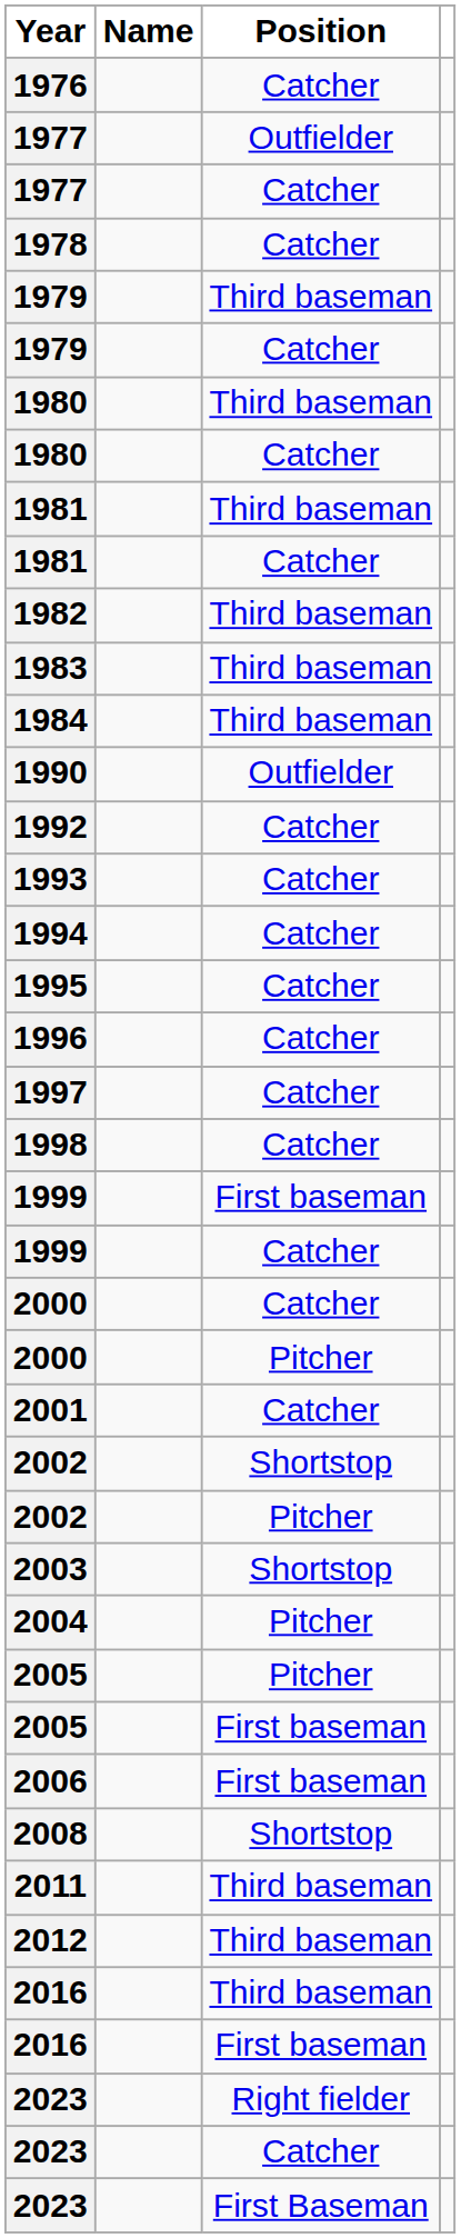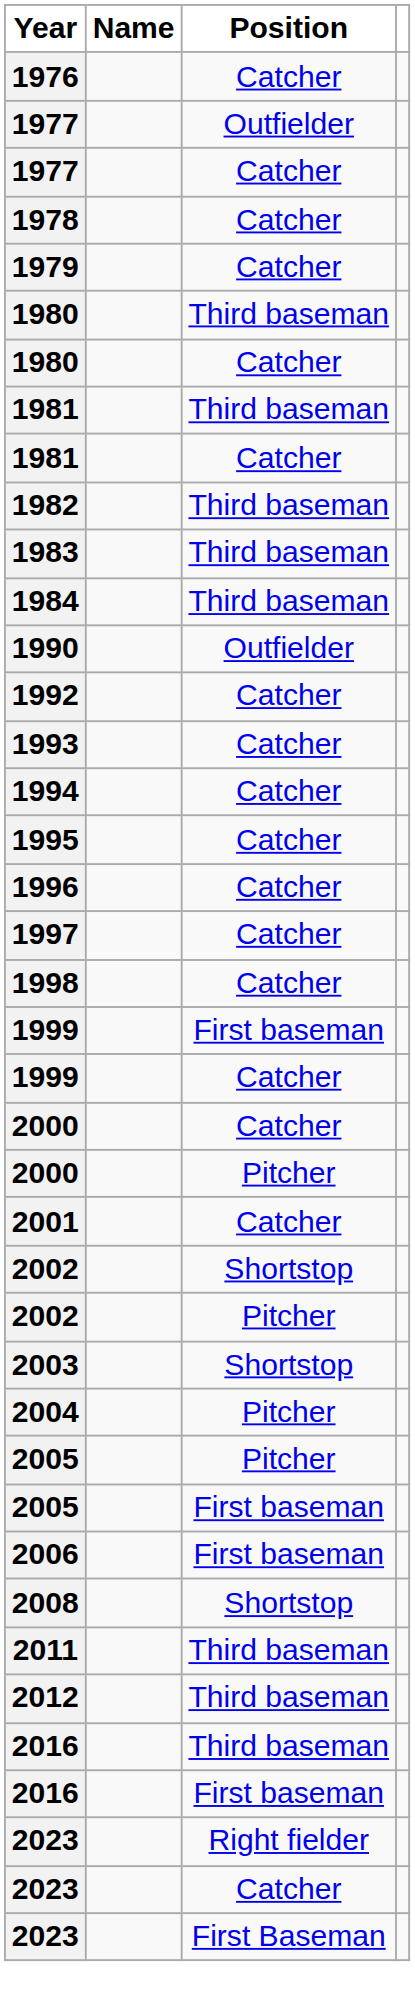- row: 1979 | Third baseman
